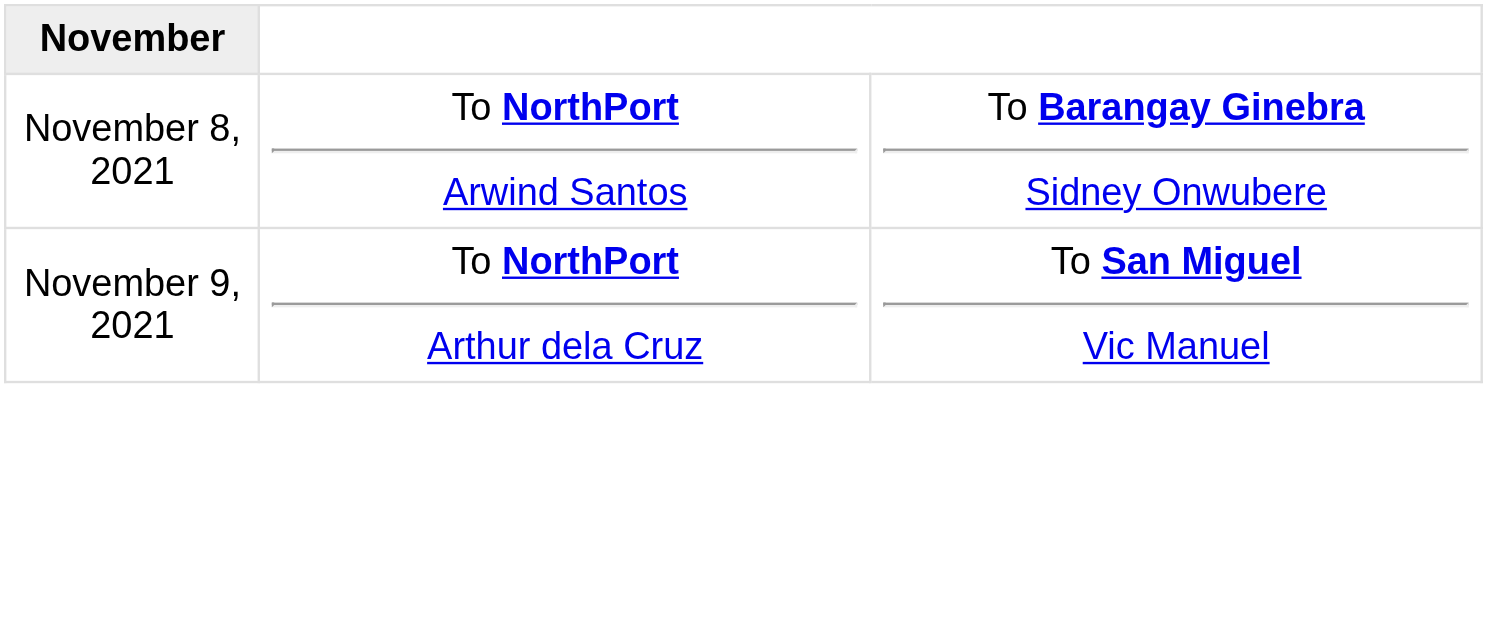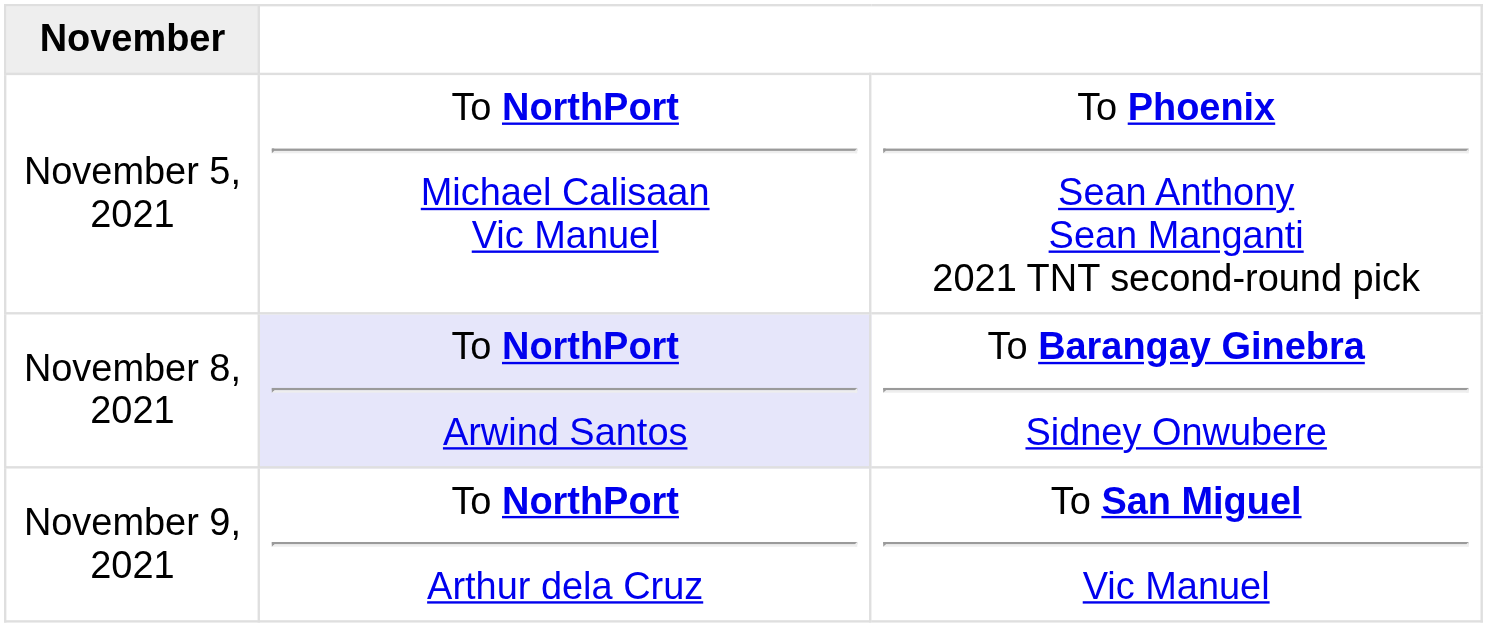+ row: November 5, 2021 | To NorthPort Michael Calisaan Vic Manuel | To Phoenix Sean Anthony Sean Manganti 2021 TNT second-round pick
November 8, 2021 | column 2: no background -> lavender background
